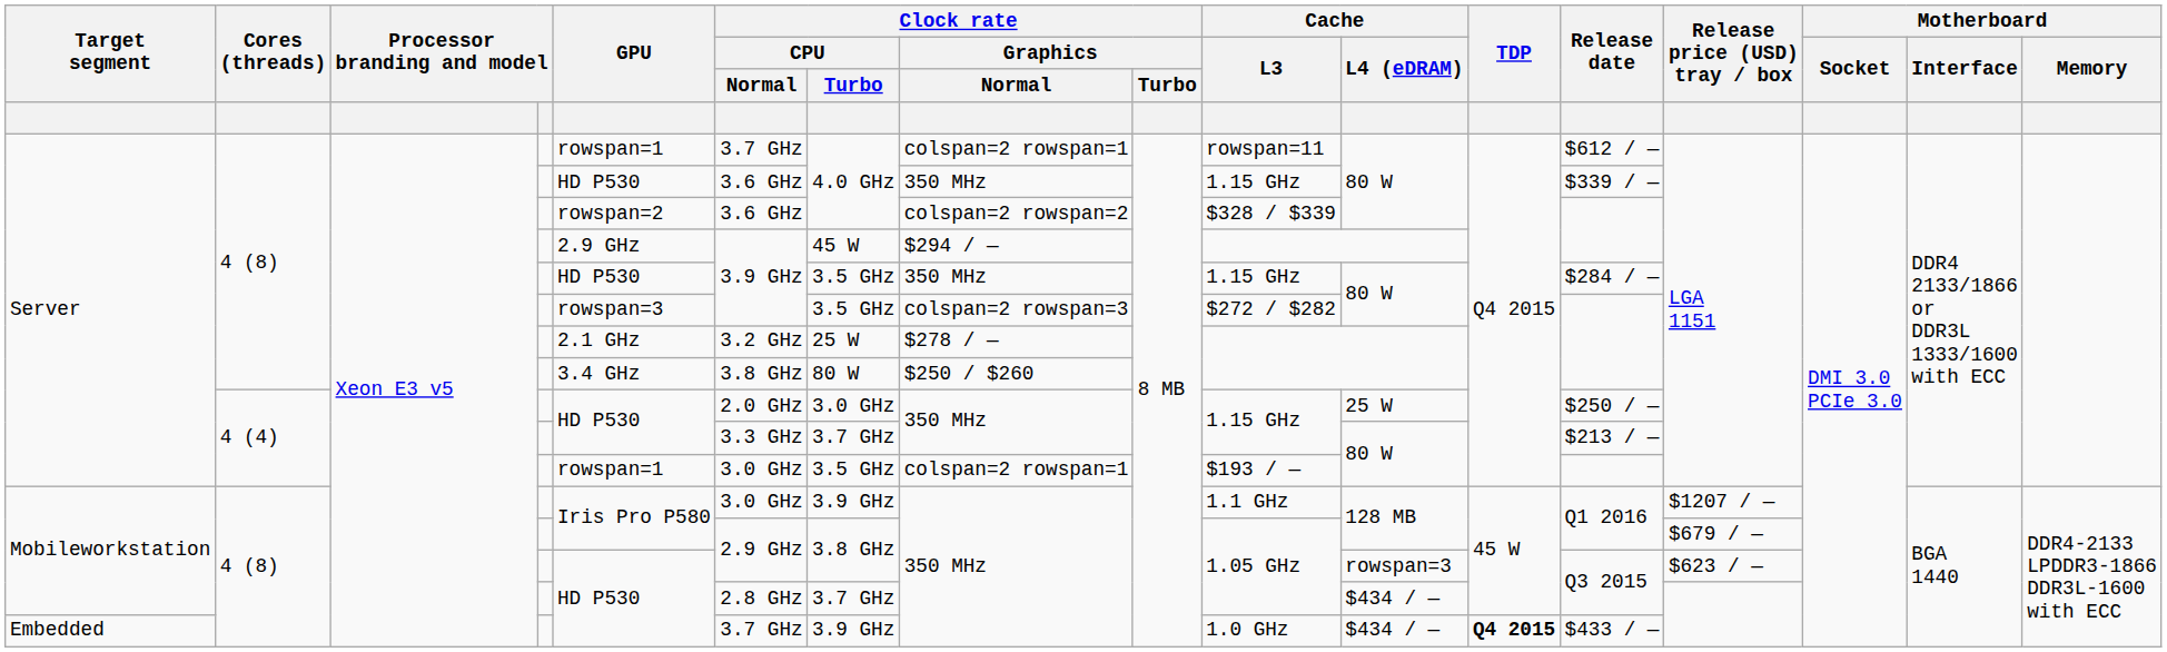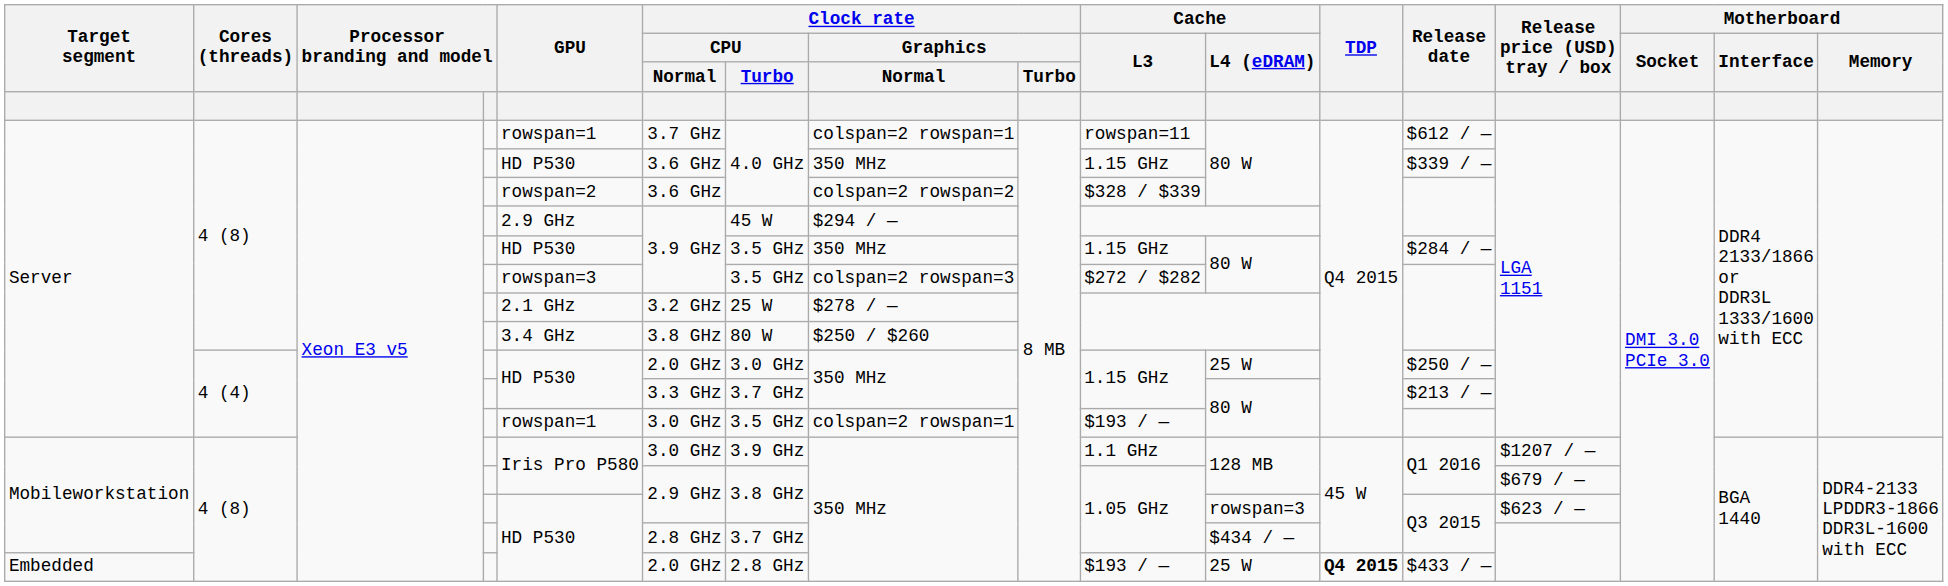Embedded | Clock rate / CPU / Normal: 3.7 GHz -> 2.0 GHz
Embedded | Clock rate / CPU / Turbo: 3.9 GHz -> 2.8 GHz
Embedded | Cache / L3: 1.0 GHz -> $193 / —
Embedded | Cache / L4 (eDRAM): $434 / — -> 25 W
